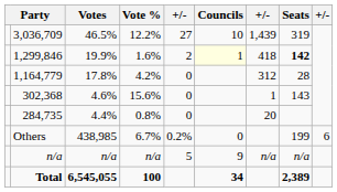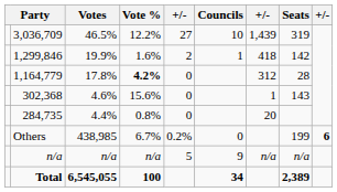1,299,846 | Councils: lightyellow background -> no background
1,299,846 | Seats: bold -> normal
1,164,779 | Vote %: normal -> bold
Others | column 9: normal -> bold
